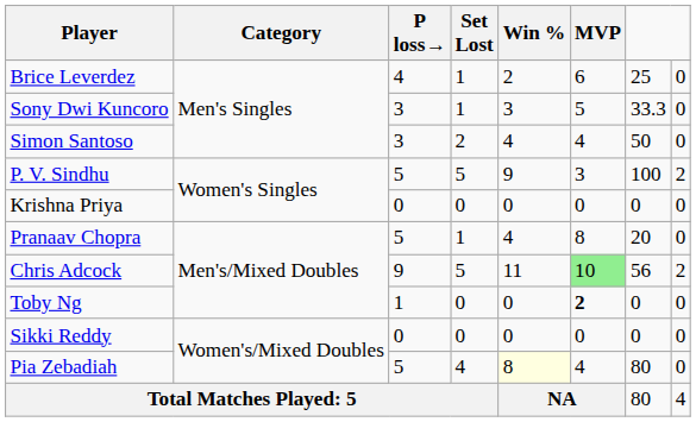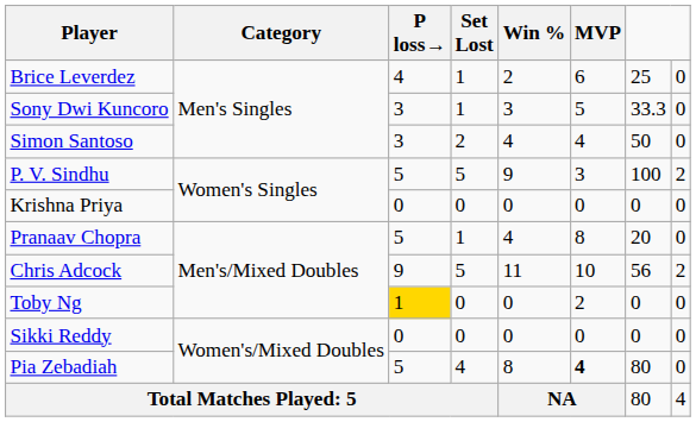Chris Adcock | MVP: lightgreen background -> no background
Toby Ng | P loss→: no background -> gold background
Toby Ng | MVP: bold -> normal
Pia Zebadiah | Win %: lightyellow background -> no background
Pia Zebadiah | MVP: normal -> bold
